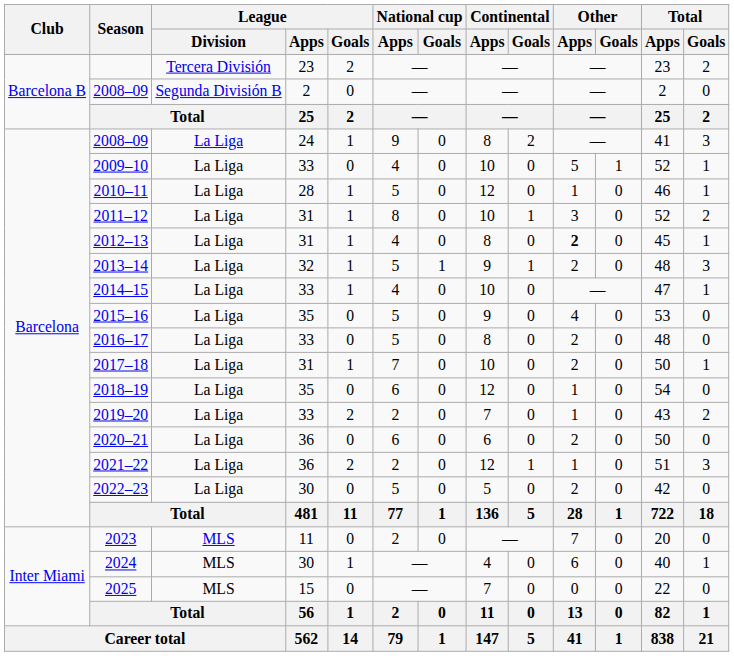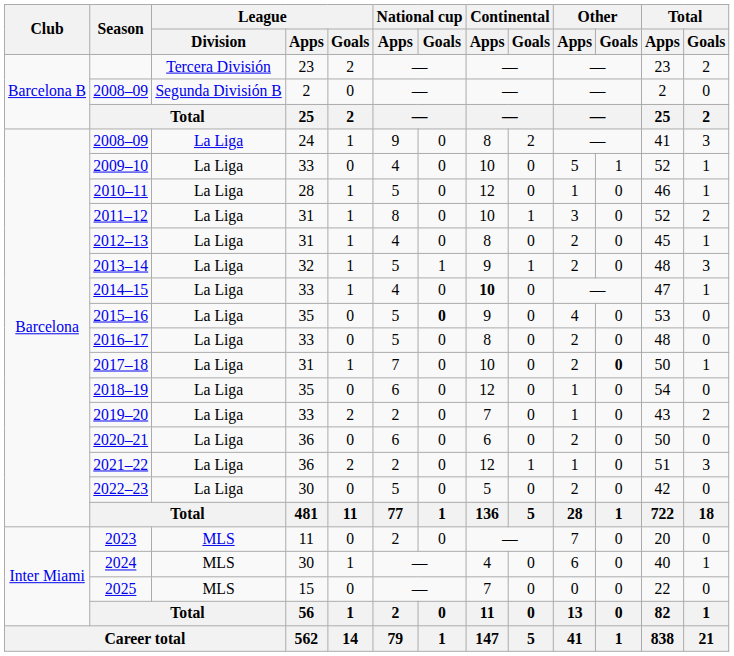2012–13 | Other / Apps: bold -> normal
2014–15 | Continental / Apps: normal -> bold
2015–16 | National cup / Goals: normal -> bold
2017–18 | Other / Goals: normal -> bold
